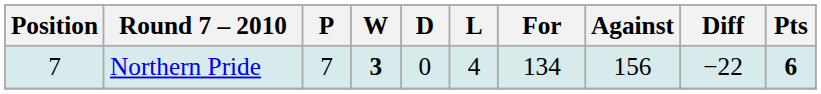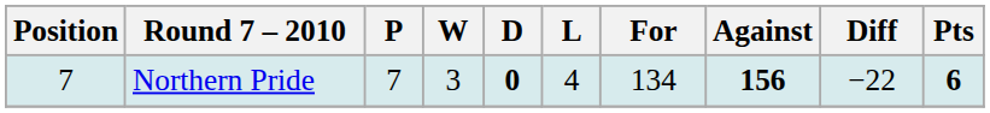Northern Pride | W: bold -> normal
Northern Pride | D: normal -> bold
Northern Pride | Against: normal -> bold
